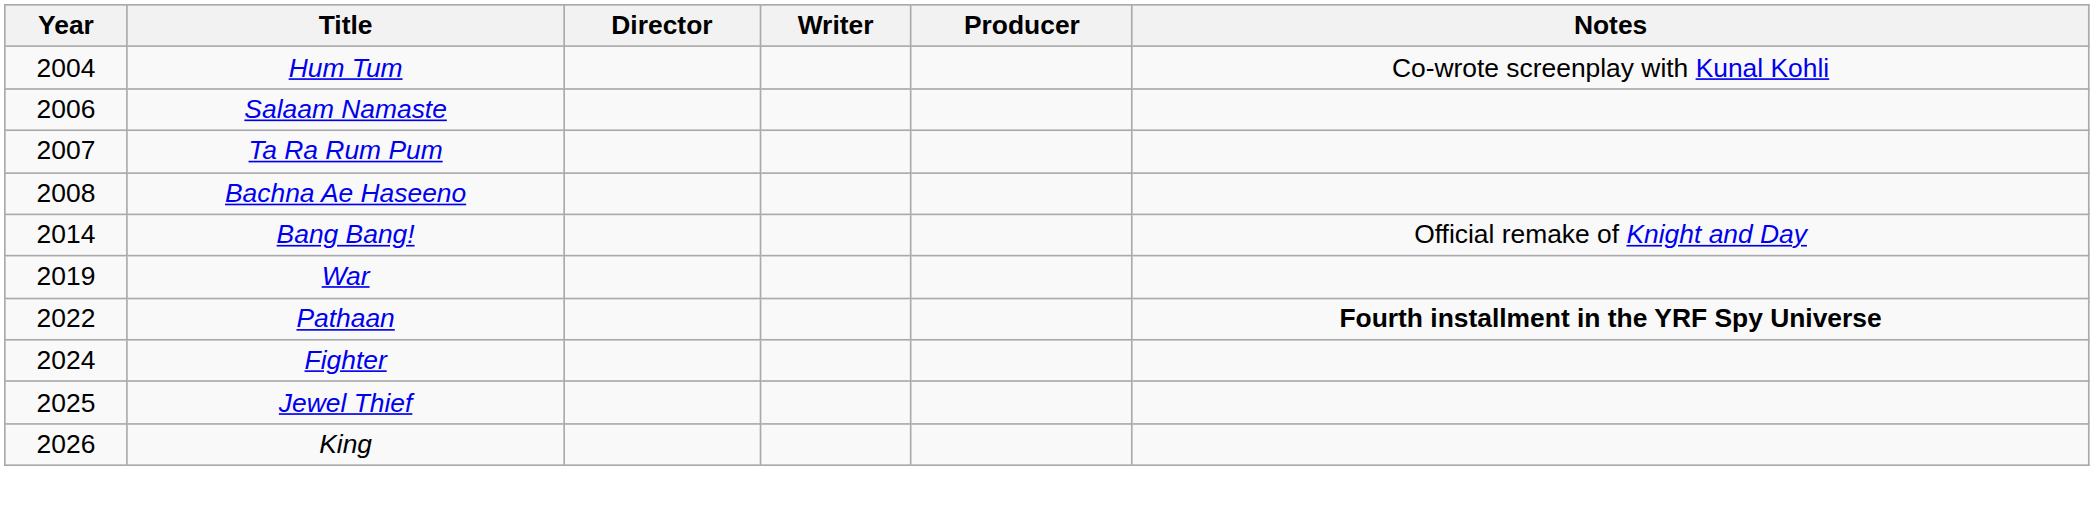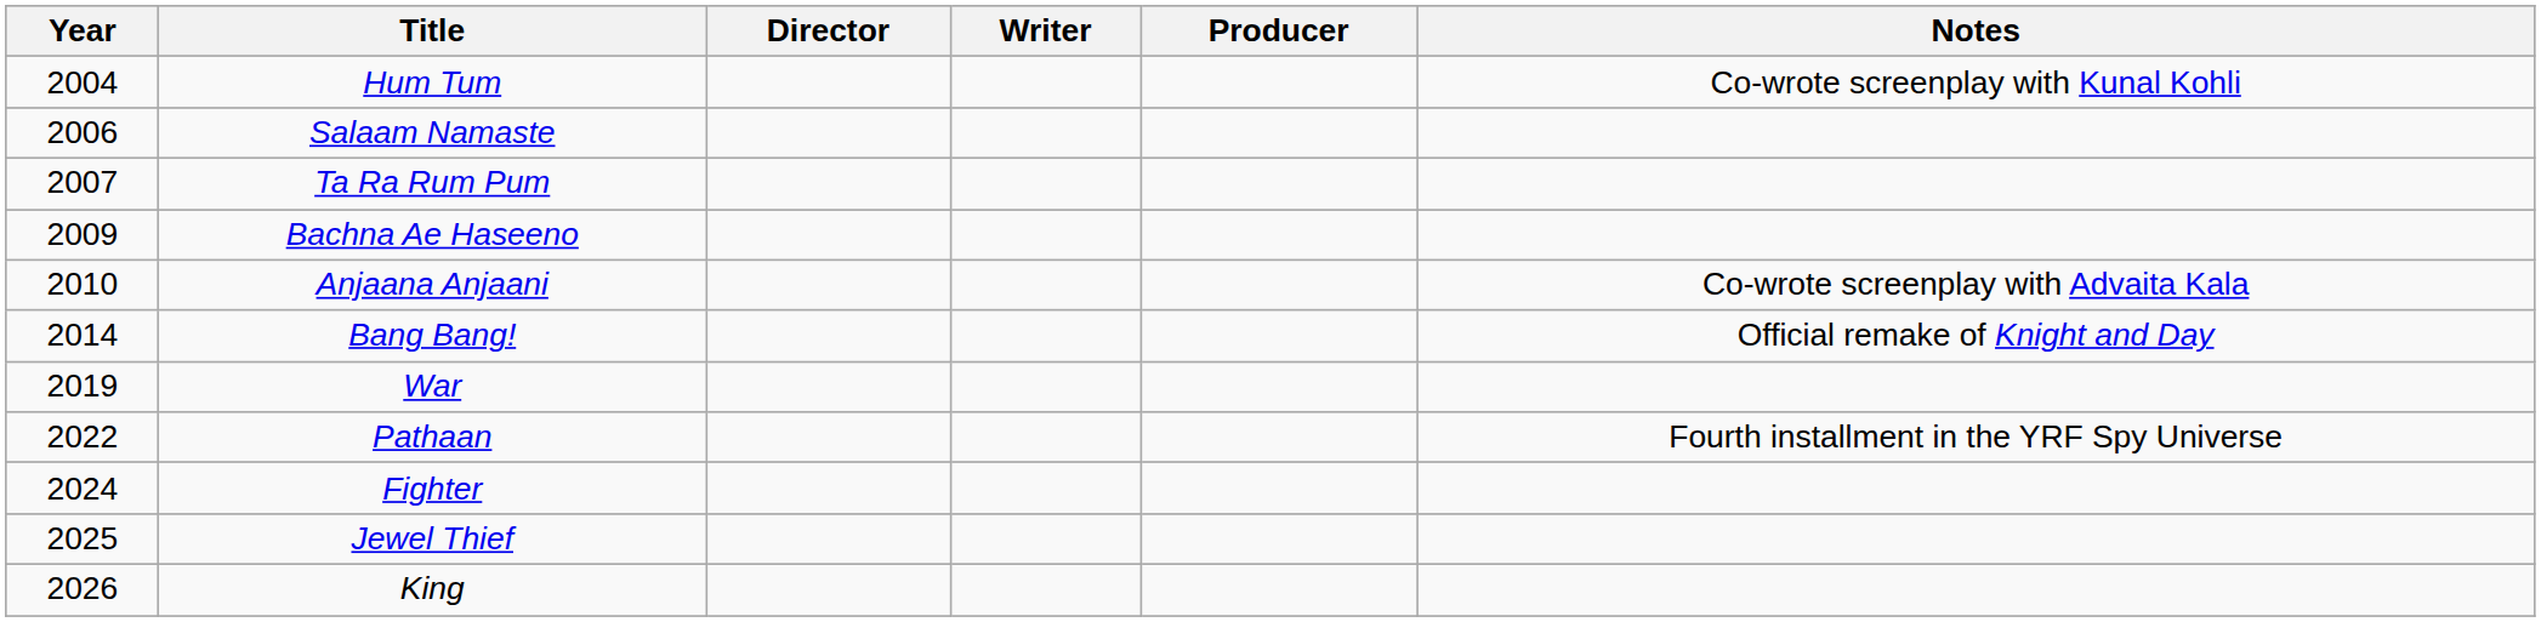Bachna Ae Haseeno | Year: 2008 -> 2009
+ row: 2010 | Anjaana Anjaani | Co-wrote screenplay with Advaita Kala
Pathaan | Notes: bold -> normal
